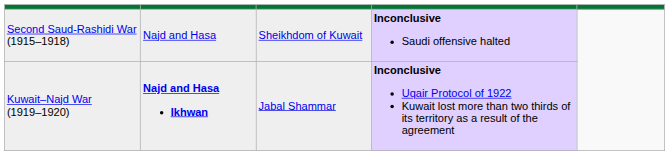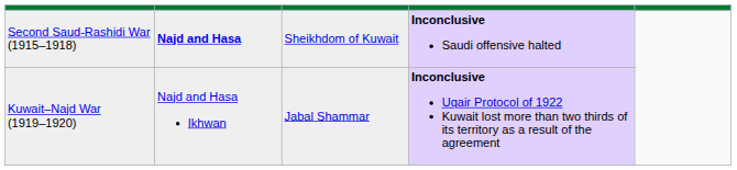Second Saud-Rashidi War (1915–1918) | column 2: normal -> bold
Kuwait–Najd War (1919–1920) | column 2: bold -> normal
